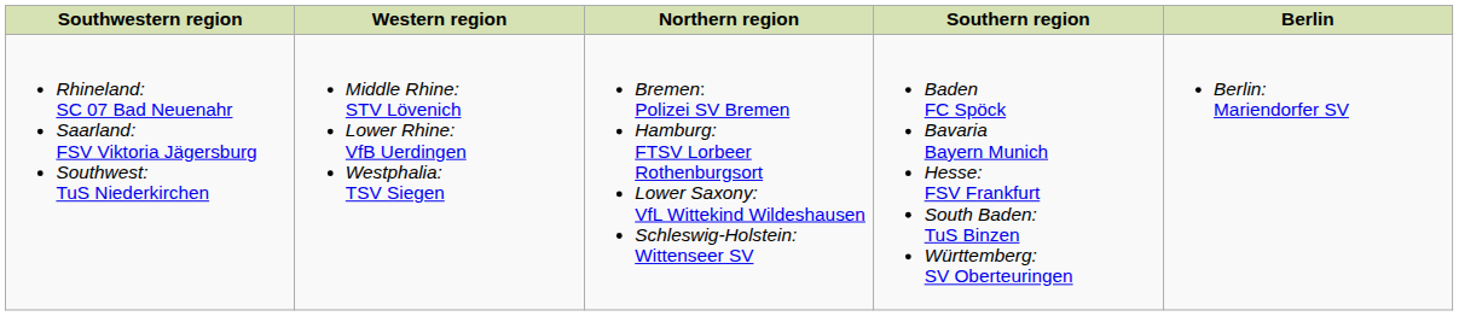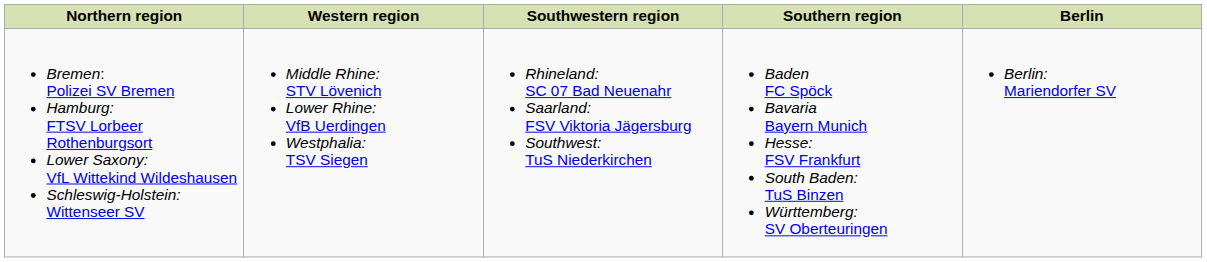columns swapped: Northern region <-> Southwestern region
